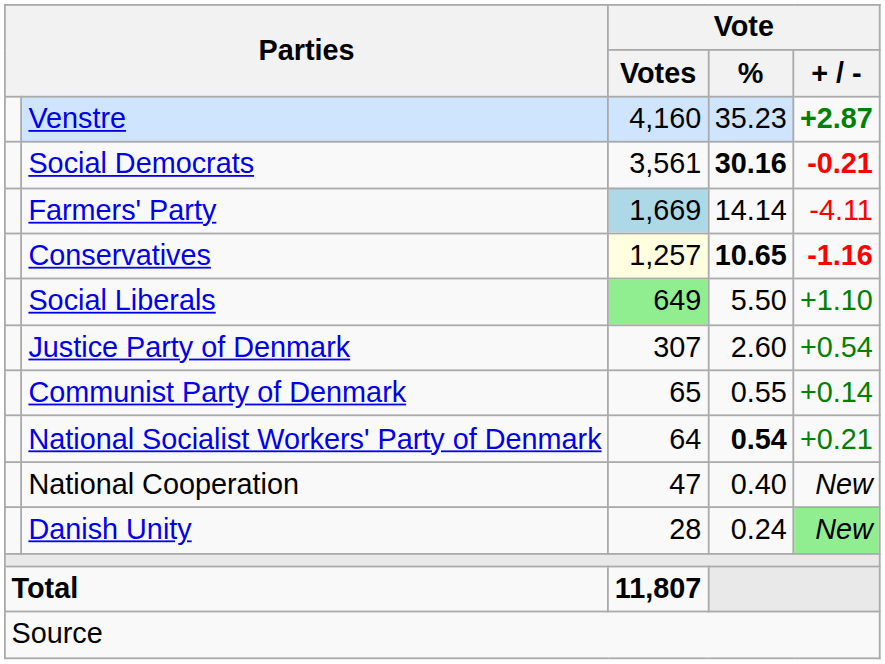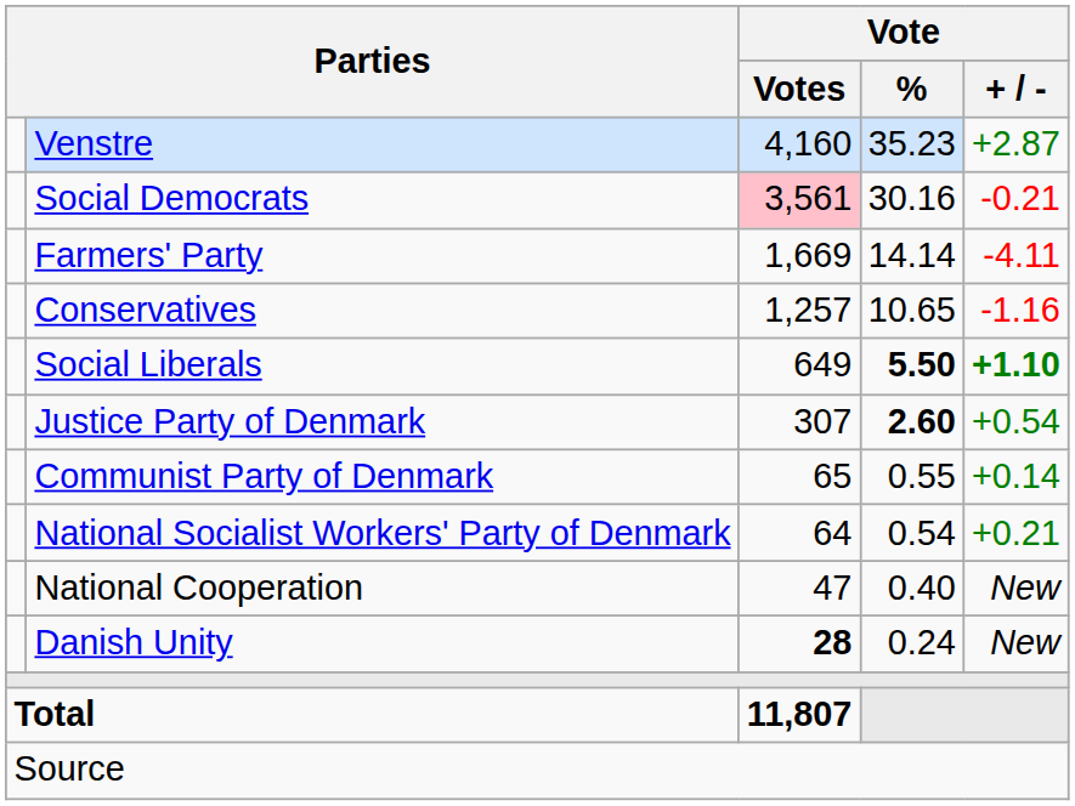Venstre | Vote / + / -: bold -> normal
Social Democrats | Vote / Votes: no background -> pink background
Social Democrats | Vote / %: bold -> normal
Social Democrats | Vote / + / -: bold -> normal
Farmers' Party | Vote / Votes: lightblue background -> no background
Conservatives | Vote / Votes: lightyellow background -> no background
Conservatives | Vote / %: bold -> normal
Conservatives | Vote / + / -: bold -> normal
Social Liberals | Vote / Votes: lightgreen background -> no background
Social Liberals | Vote / %: normal -> bold
Social Liberals | Vote / + / -: normal -> bold
Justice Party of Denmark | Vote / %: normal -> bold
National Socialist Workers' Party of Denmark | Vote / %: bold -> normal
Danish Unity | Vote / Votes: normal -> bold
Danish Unity | Vote / + / -: lightgreen background -> no background
